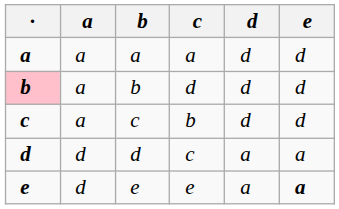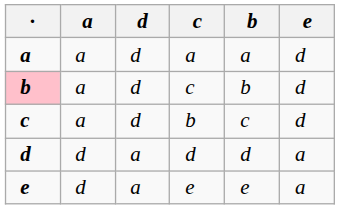columns swapped: b <-> d
row 3 | c: d -> c
row 5 | c: c -> d
row 6 | e: bold -> normal
